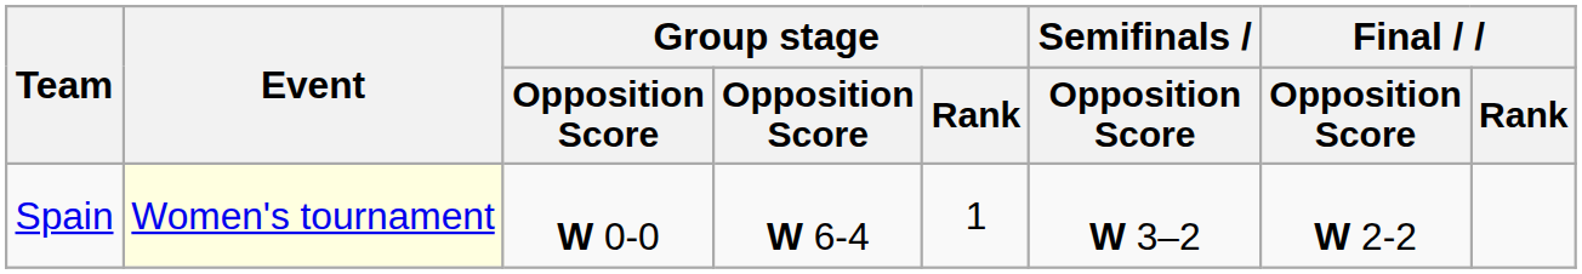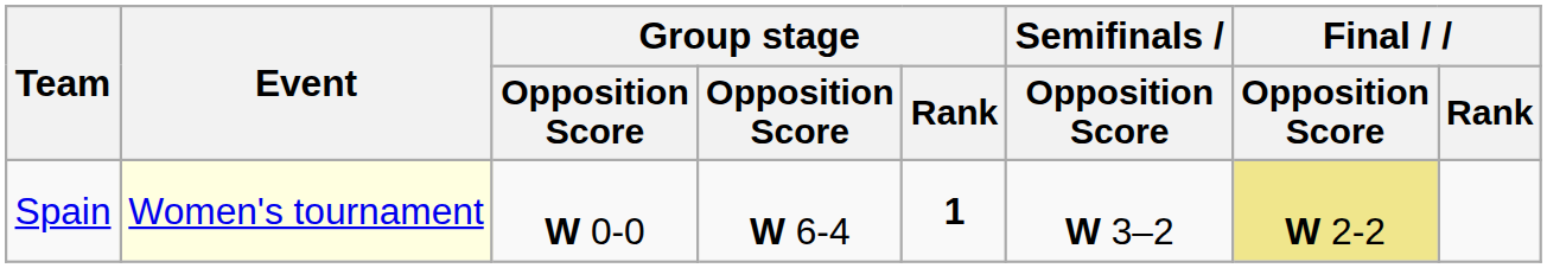Spain | Group stage / Rank: normal -> bold
Spain | Final / Opposition Score: no background -> khaki background
